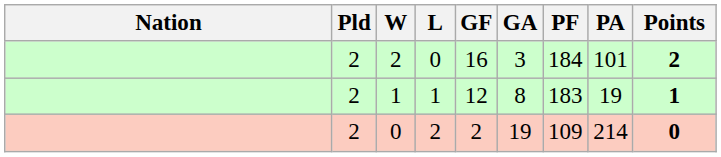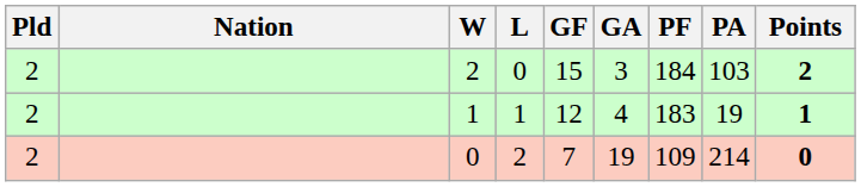columns swapped: Nation <-> Pld
row 2 | GF: 16 -> 15
row 2 | PA: 101 -> 103
row 3 | GA: 8 -> 4
row 4 | GF: 2 -> 7
